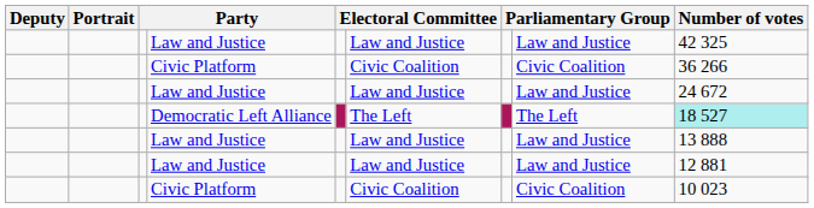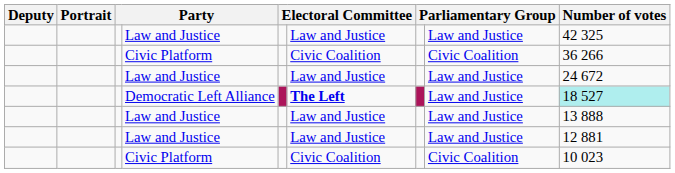Democratic Left Alliance | column 6: normal -> bold
Democratic Left Alliance | column 8: The Left -> Law and Justice
